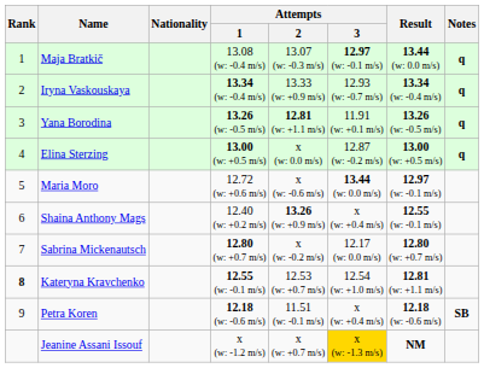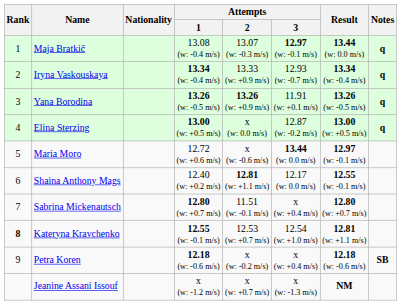Yana Borodina | Attempts / 2: 12.81 (w: +1.1 m/s) -> 13.26 (w: +0.9 m/s)
Shaina Anthony Mags | Attempts / 2: 13.26 (w: +0.9 m/s) -> 12.81 (w: +1.1 m/s)
Shaina Anthony Mags | Attempts / 3: x (w: +0.4 m/s) -> 12.17 (w: 0.0 m/s)
Sabrina Mickenautsch | Attempts / 2: x (w: -0.2 m/s) -> 11.51 (w: -0.1 m/s)
Sabrina Mickenautsch | Attempts / 3: 12.17 (w: 0.0 m/s) -> x (w: +0.4 m/s)
Petra Koren | Attempts / 2: 11.51 (w: -0.1 m/s) -> x (w: -0.2 m/s)
Jeanine Assani Issouf | Attempts / 3: gold background -> no background
